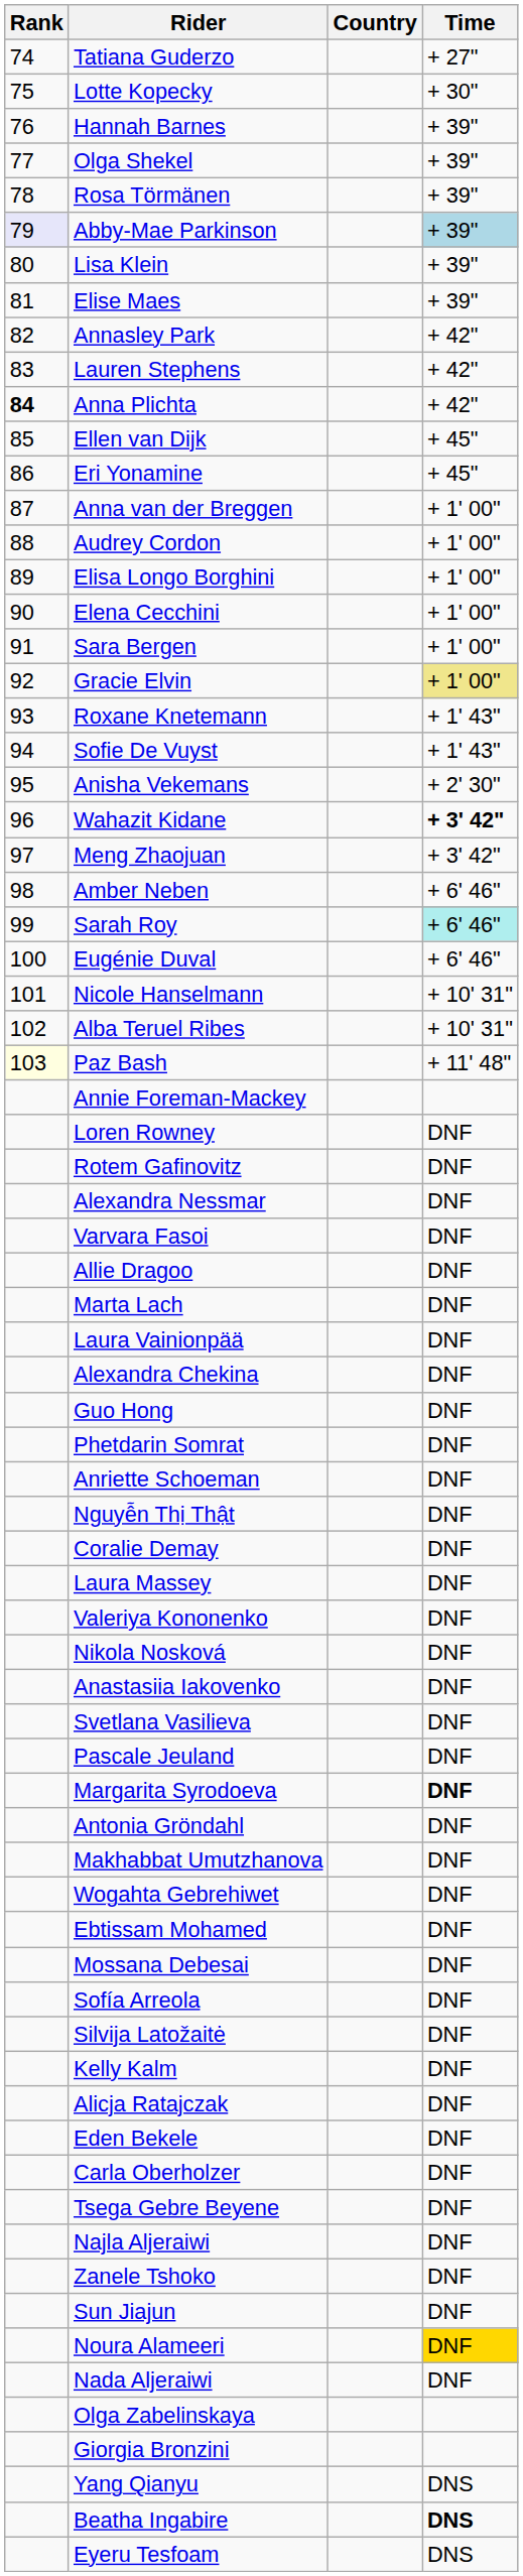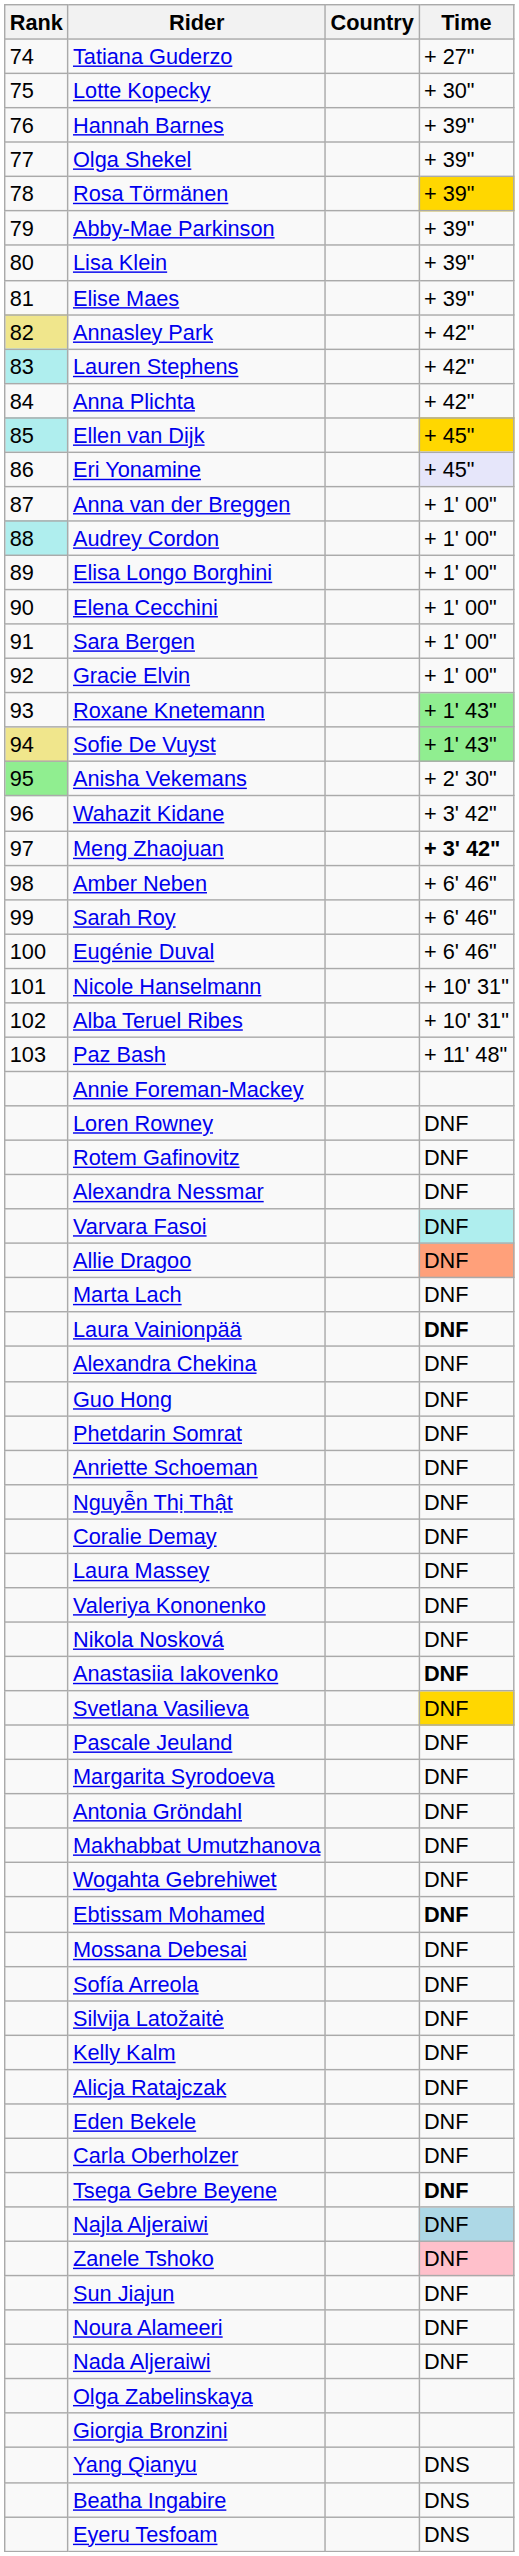Rosa Törmänen | Time: no background -> gold background
Abby-Mae Parkinson | Rank: lavender background -> no background
Abby-Mae Parkinson | Time: lightblue background -> no background
Annasley Park | Rank: no background -> khaki background
Lauren Stephens | Rank: no background -> paleturquoise background
Anna Plichta | Rank: bold -> normal
Ellen van Dijk | Rank: no background -> paleturquoise background
Ellen van Dijk | Time: no background -> gold background
Eri Yonamine | Time: no background -> lavender background
Audrey Cordon | Rank: no background -> paleturquoise background
Gracie Elvin | Time: khaki background -> no background
Roxane Knetemann | Time: no background -> lightgreen background
Sofie De Vuyst | Rank: no background -> khaki background
Sofie De Vuyst | Time: no background -> lightgreen background
Anisha Vekemans | Rank: no background -> lightgreen background
Wahazit Kidane | Time: bold -> normal
Meng Zhaojuan | Time: normal -> bold
Sarah Roy | Time: paleturquoise background -> no background
Paz Bash | Rank: lightyellow background -> no background
Varvara Fasoi | Time: no background -> paleturquoise background
Allie Dragoo | Time: no background -> lightsalmon background
Laura Vainionpää | Time: normal -> bold
Anastasiia Iakovenko | Time: normal -> bold
Svetlana Vasilieva | Time: no background -> gold background
Margarita Syrodoeva | Time: bold -> normal
Ebtissam Mohamed | Time: normal -> bold
Tsega Gebre Beyene | Time: normal -> bold
Najla Aljeraiwi | Time: no background -> lightblue background
Zanele Tshoko | Time: no background -> pink background
Noura Alameeri | Time: gold background -> no background
Beatha Ingabire | Time: bold -> normal
